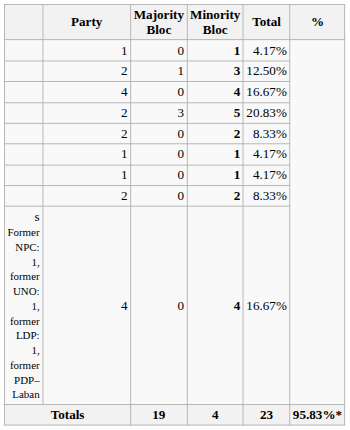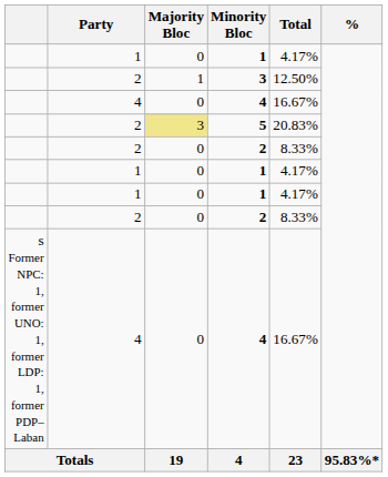5 | Majority Bloc: no background -> khaki background
